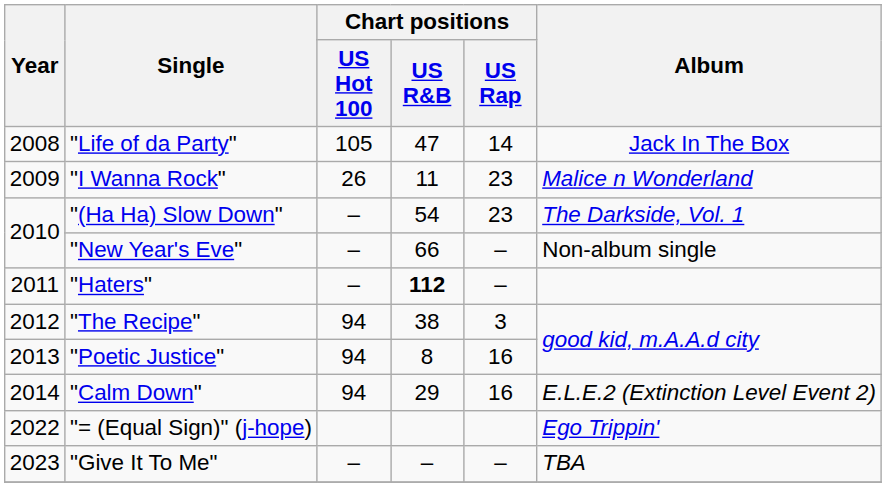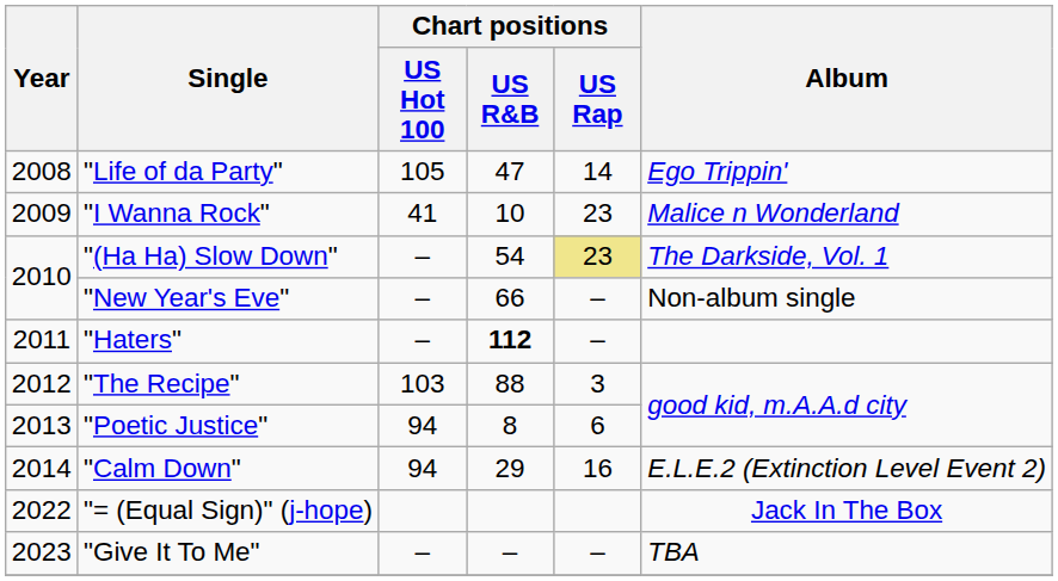"Life of da Party" | Album: Jack In The Box -> Ego Trippin'
"I Wanna Rock" | Chart positions / US Hot 100: 26 -> 41
"I Wanna Rock" | Chart positions / US R&B: 11 -> 10
"(Ha Ha) Slow Down" | Chart positions / US Rap: no background -> khaki background
"The Recipe" | Chart positions / US Hot 100: 94 -> 103
"The Recipe" | Chart positions / US R&B: 38 -> 88
"Poetic Justice" | Chart positions / US Rap: 16 -> 6
"= (Equal Sign)" (j-hope) | Album: Ego Trippin' -> Jack In The Box
